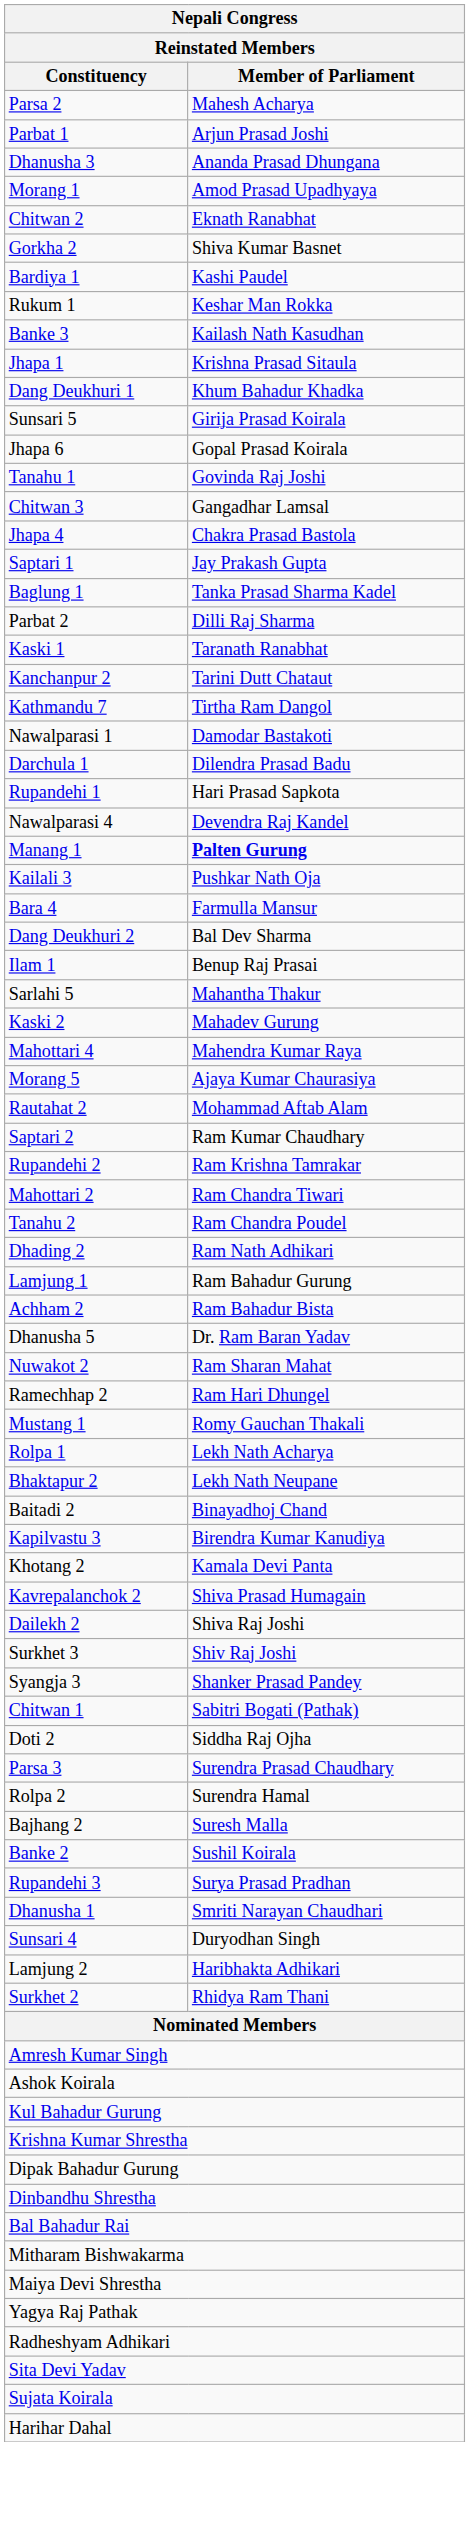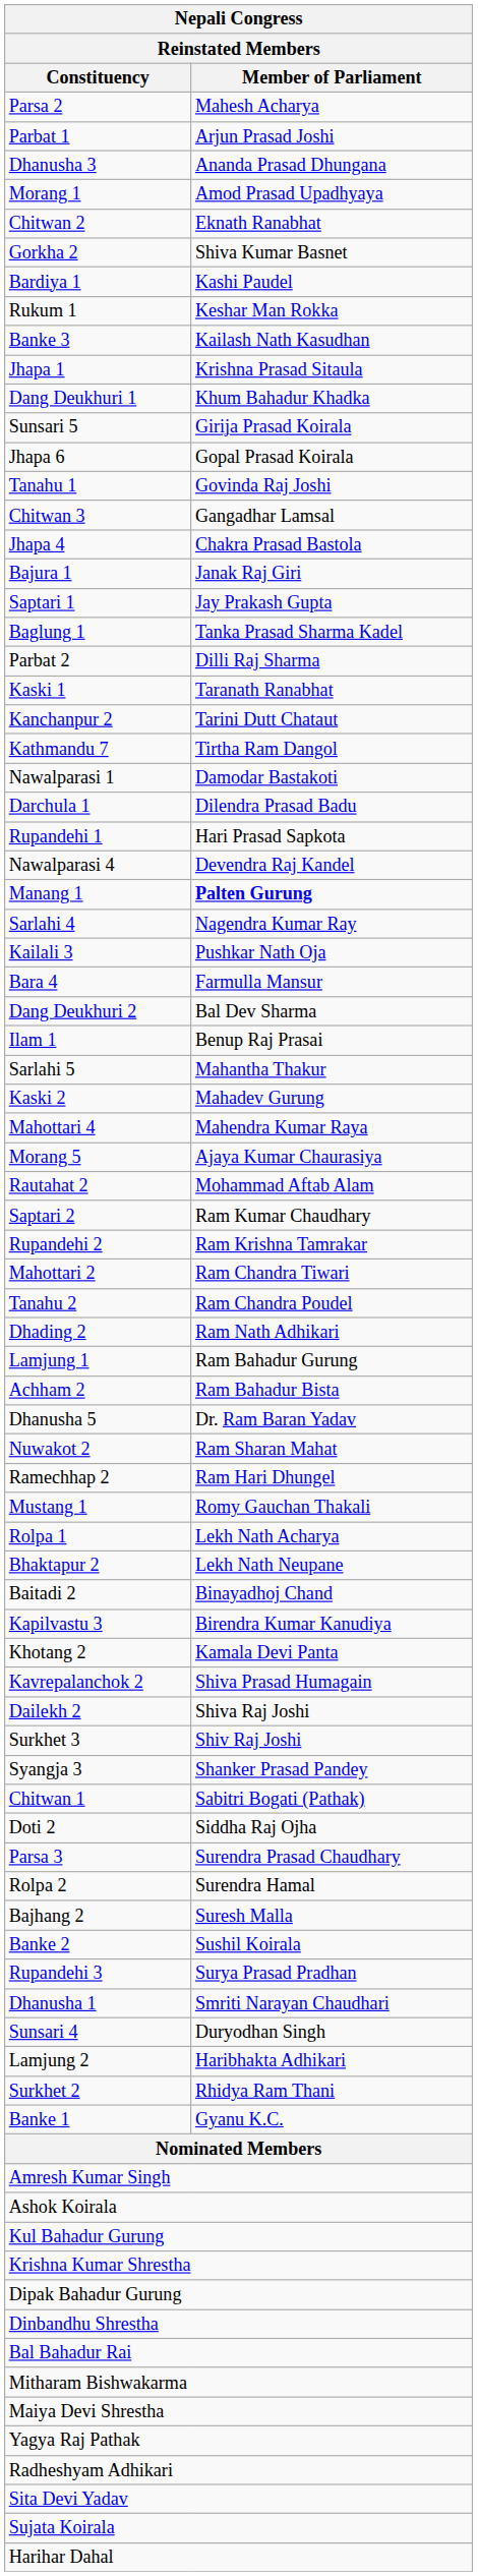+ row: Bajura 1 | Janak Raj Giri
+ row: Sarlahi 4 | Nagendra Kumar Ray
+ row: Banke 1 | Gyanu K.C.
